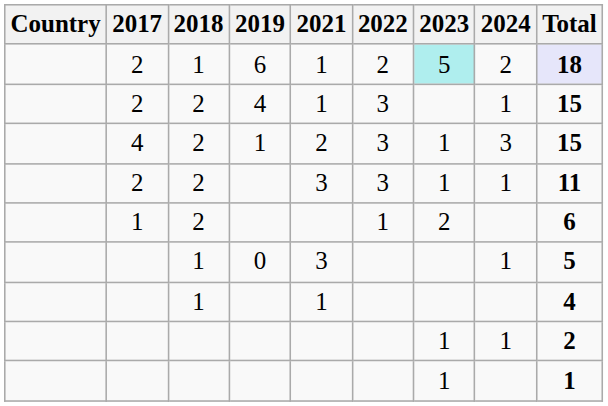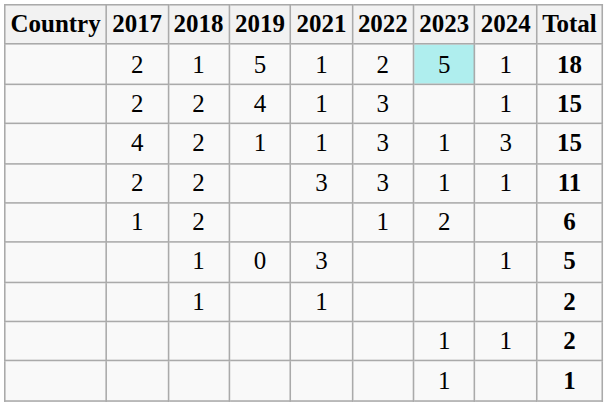row 2 | 2019: 6 -> 5
row 2 | 2024: 2 -> 1
row 2 | Total: lavender background -> no background
row 4 | 2021: 2 -> 1
row 8 | Total: 4 -> 2
